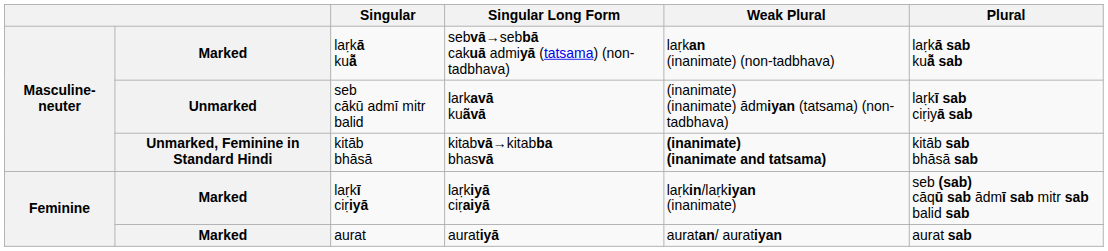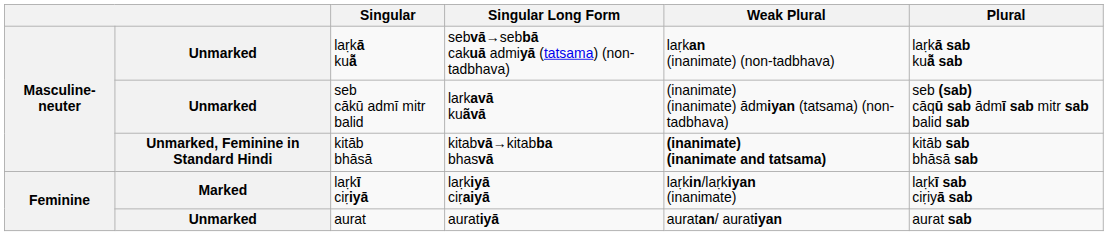laṛkā kuā̃ | column 2: Marked -> Unmarked
seb cākū admī mitr balid | Plural: laṛkī sab ciṛiyā sab -> seb (sab) cāqū sab ādmī sab mitr sab balid sab
laṛkī ciṛiyā | Plural: seb (sab) cāqū sab ādmī sab mitr sab balid sab -> laṛkī sab ciṛiyā sab
aurat | column 2: Marked -> Unmarked
